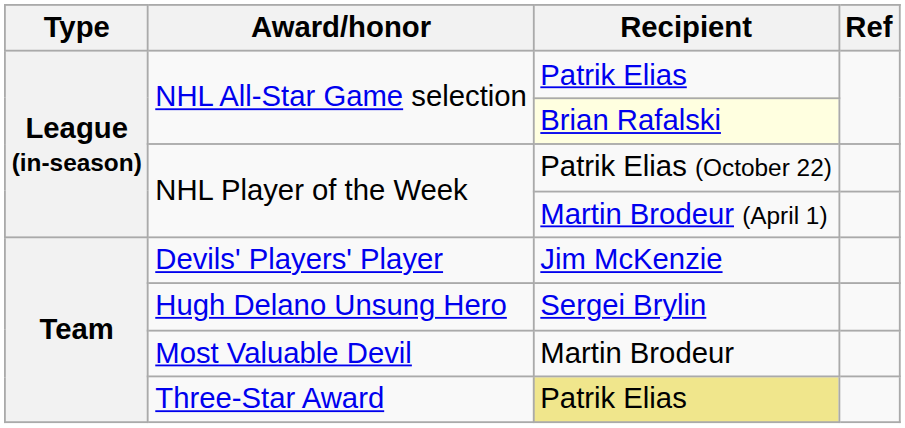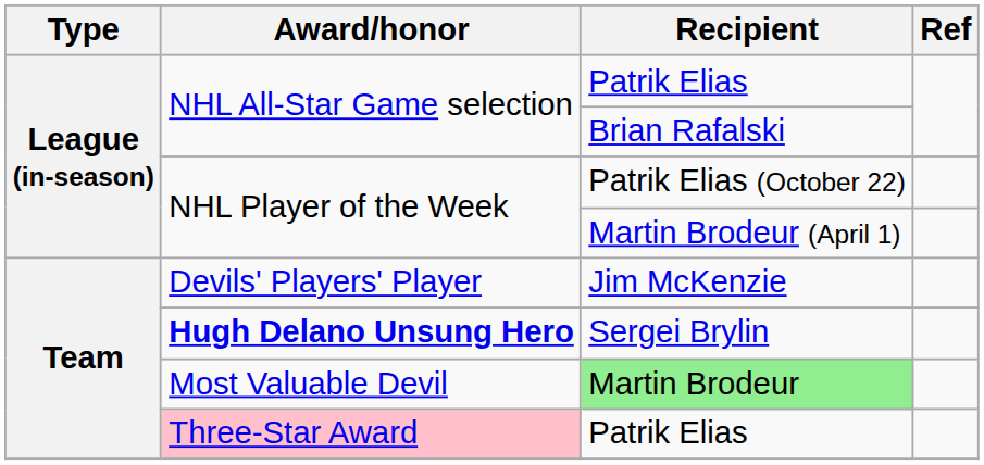Brian Rafalski | Recipient: lightyellow background -> no background
Sergei Brylin | Award/honor: normal -> bold
Martin Brodeur | Recipient: no background -> lightgreen background
Three-Star Award / Patrik Elias | Award/honor: no background -> pink background
Three-Star Award / Patrik Elias | Recipient: khaki background -> no background
